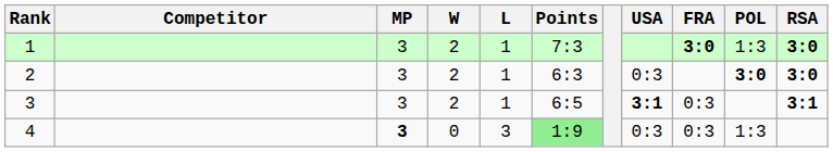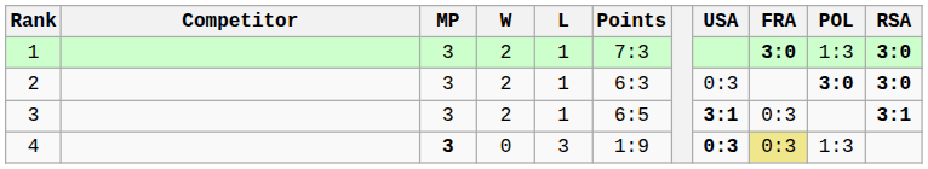4 | Points: lightgreen background -> no background
4 | USA: normal -> bold
4 | FRA: no background -> khaki background
